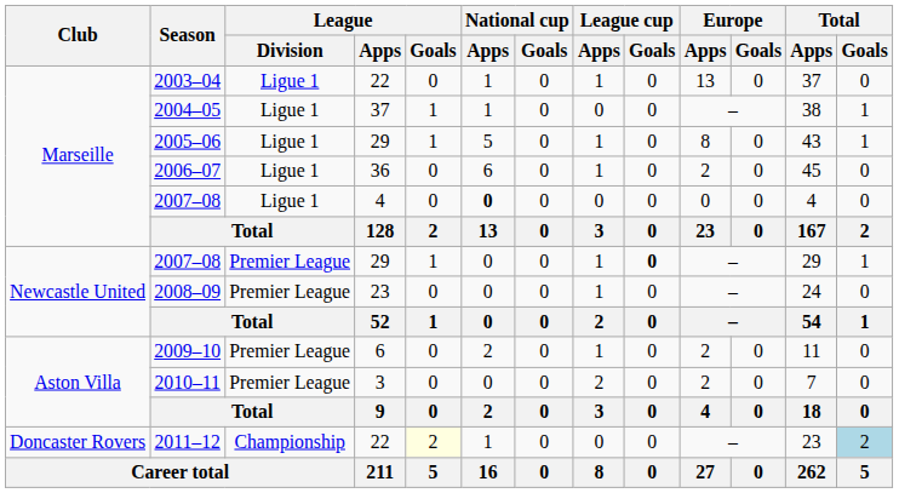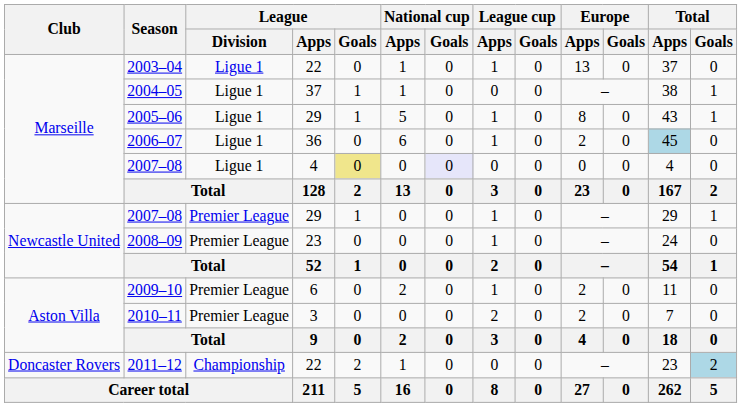2006–07 | Total / Apps: no background -> lightblue background
2007–08 / 4 | League / Goals: no background -> khaki background
2007–08 / 4 | National cup / Apps: bold -> normal
2007–08 / 4 | National cup / Goals: no background -> lavender background
2007–08 / 29 | League cup / Goals: bold -> normal
2011–12 | League / Goals: lightyellow background -> no background
